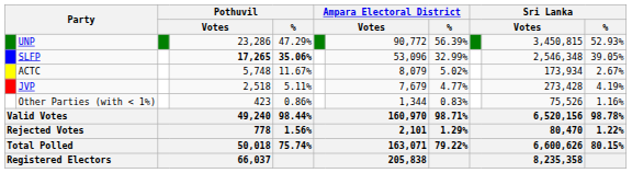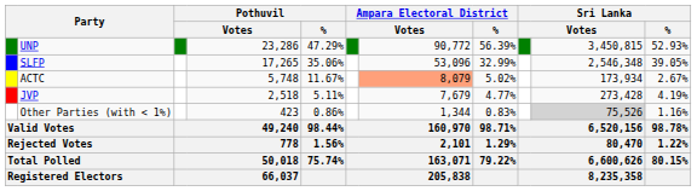SLFP | column 4: bold -> normal
SLFP | Pothuvil / %: bold -> normal
ACTC | column 7: no background -> lightsalmon background
Other Parties (with < 1%) | column 10: no background -> lightgrey background
